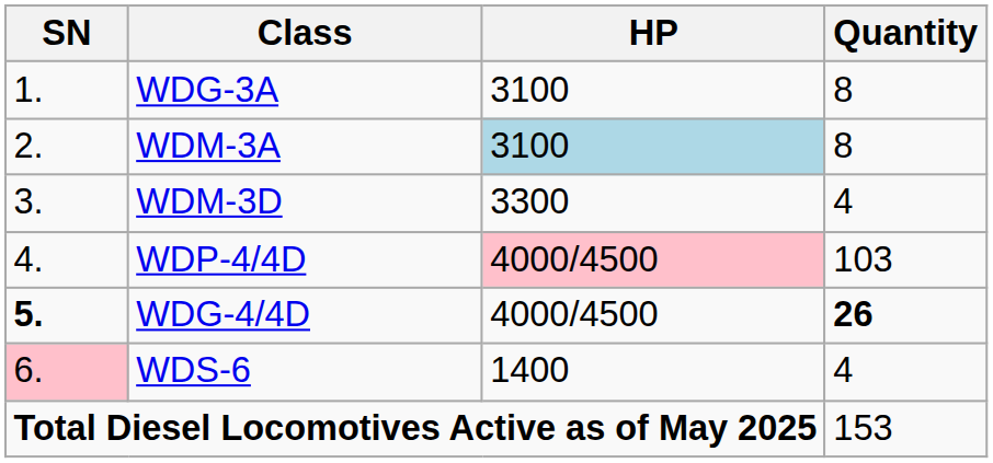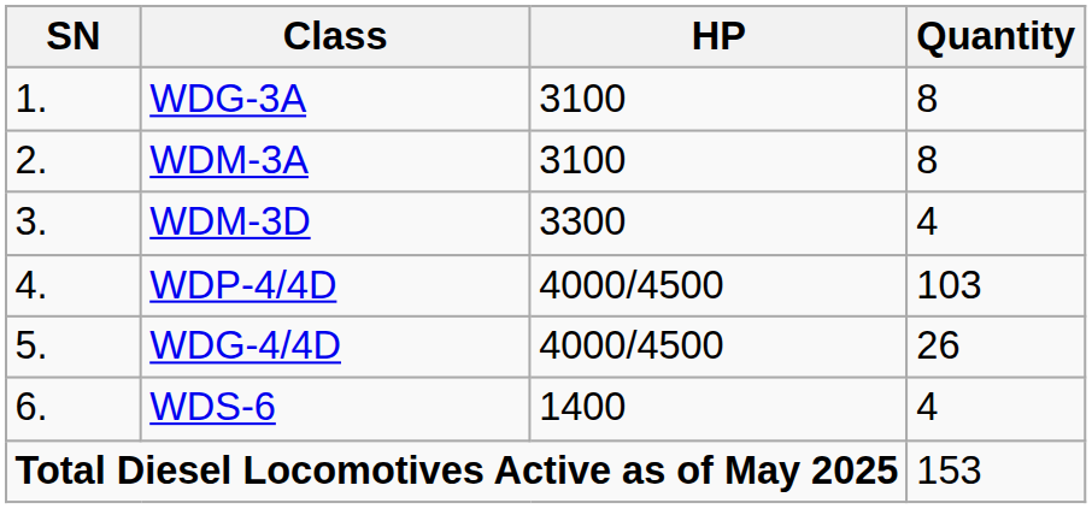WDM-3A | HP: lightblue background -> no background
WDP-4/4D | HP: pink background -> no background
WDG-4/4D | SN: bold -> normal
WDG-4/4D | Quantity: bold -> normal
WDS-6 | SN: pink background -> no background
